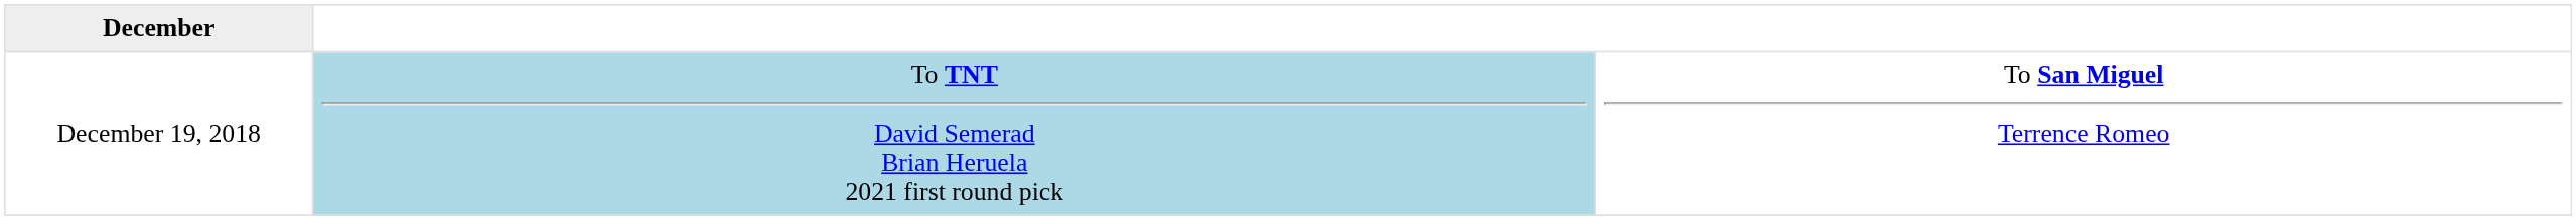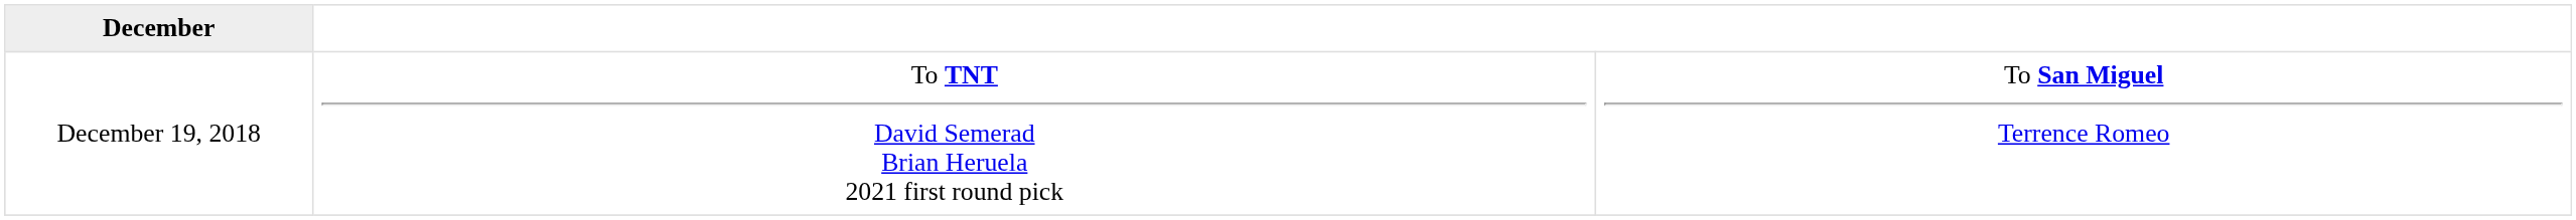December 19, 2018 | column 2: lightblue background -> no background
